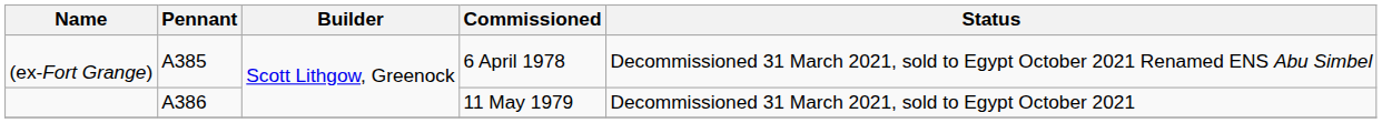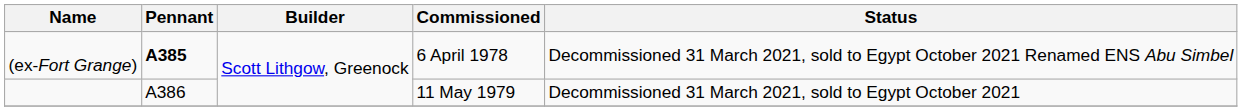(ex-Fort Grange) | Pennant: normal -> bold
